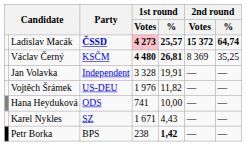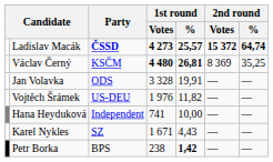Ladislav Macák | 1st round / Votes: pink background -> no background
Jan Volavka | Party: Independent -> ODS
Hana Heyduková | Party: ODS -> Independent
